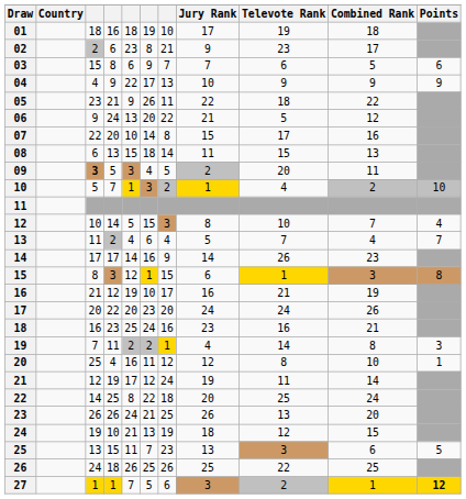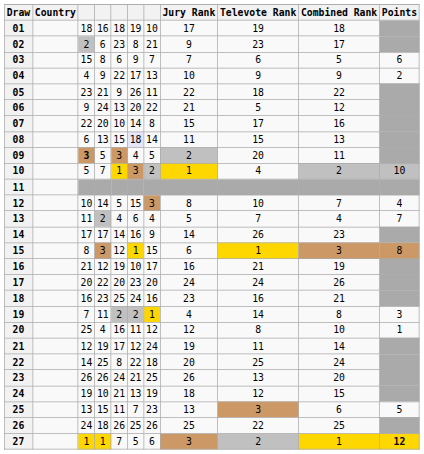04 | Points: 9 -> 2
08 | column 6: no background -> lavender background
